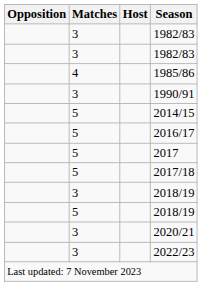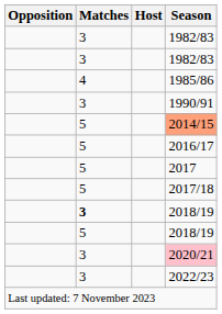2014/15 | Season: no background -> lightsalmon background
3 / 2018/19 | Matches: normal -> bold
2020/21 | Season: no background -> pink background
